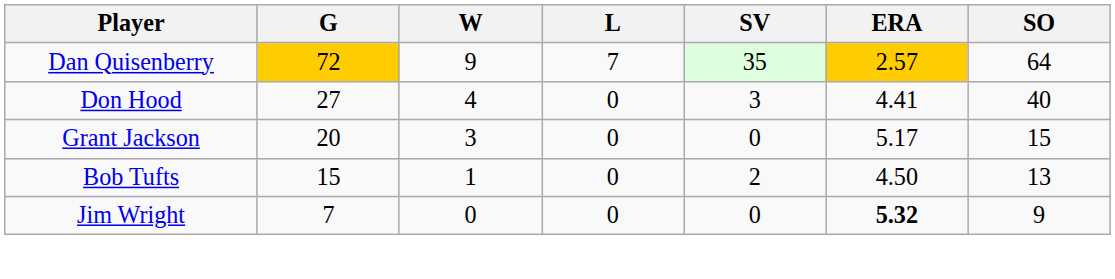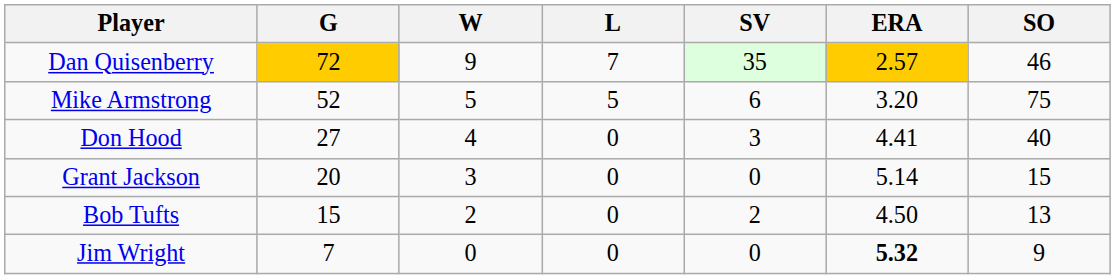Dan Quisenberry | SO: 64 -> 46
+ row: Mike Armstrong | 52 | 5 | 5 | 6 | 3.20 | 75
Grant Jackson | ERA: 5.17 -> 5.14
Bob Tufts | W: 1 -> 2
